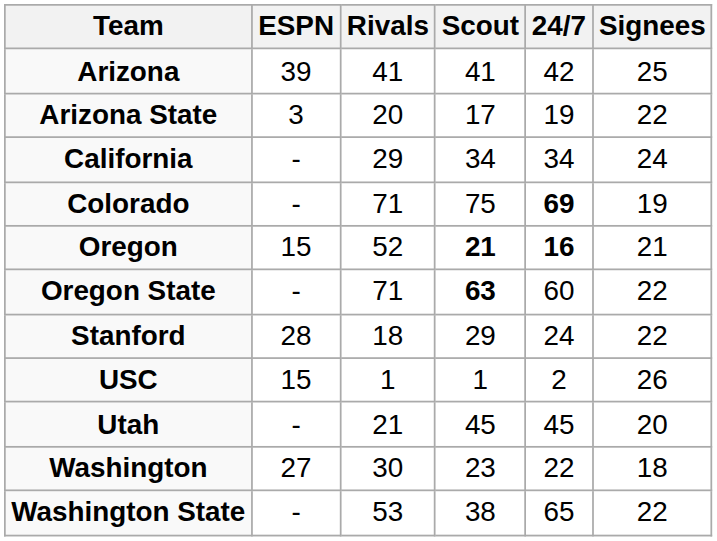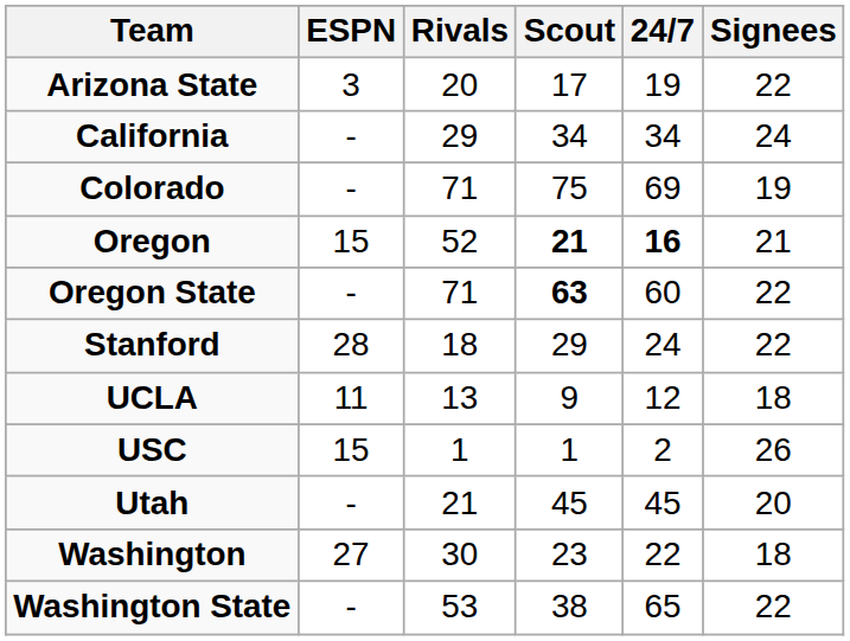- row: Arizona | 39 | 41 | 41 | 42 | 25
Colorado | 24/7: bold -> normal
+ row: UCLA | 11 | 13 | 9 | 12 | 18
